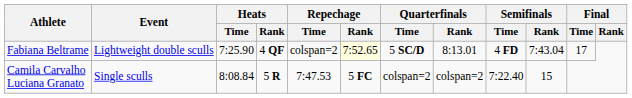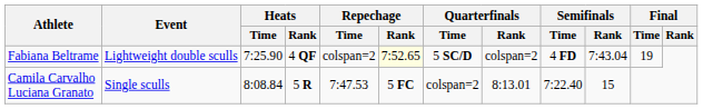Fabiana Beltrame | Quarterfinals / Rank: 8:13.01 -> colspan=2
Fabiana Beltrame | Final / Time: 17 -> 19
Camila Carvalho Luciana Granato | Quarterfinals / Rank: colspan=2 -> 8:13.01
